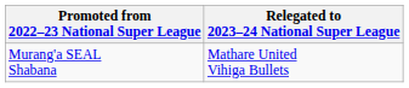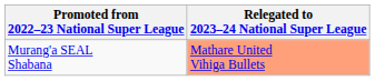Murang'a SEAL Shabana | Relegated to 2023–24 National Super League: no background -> lightsalmon background
